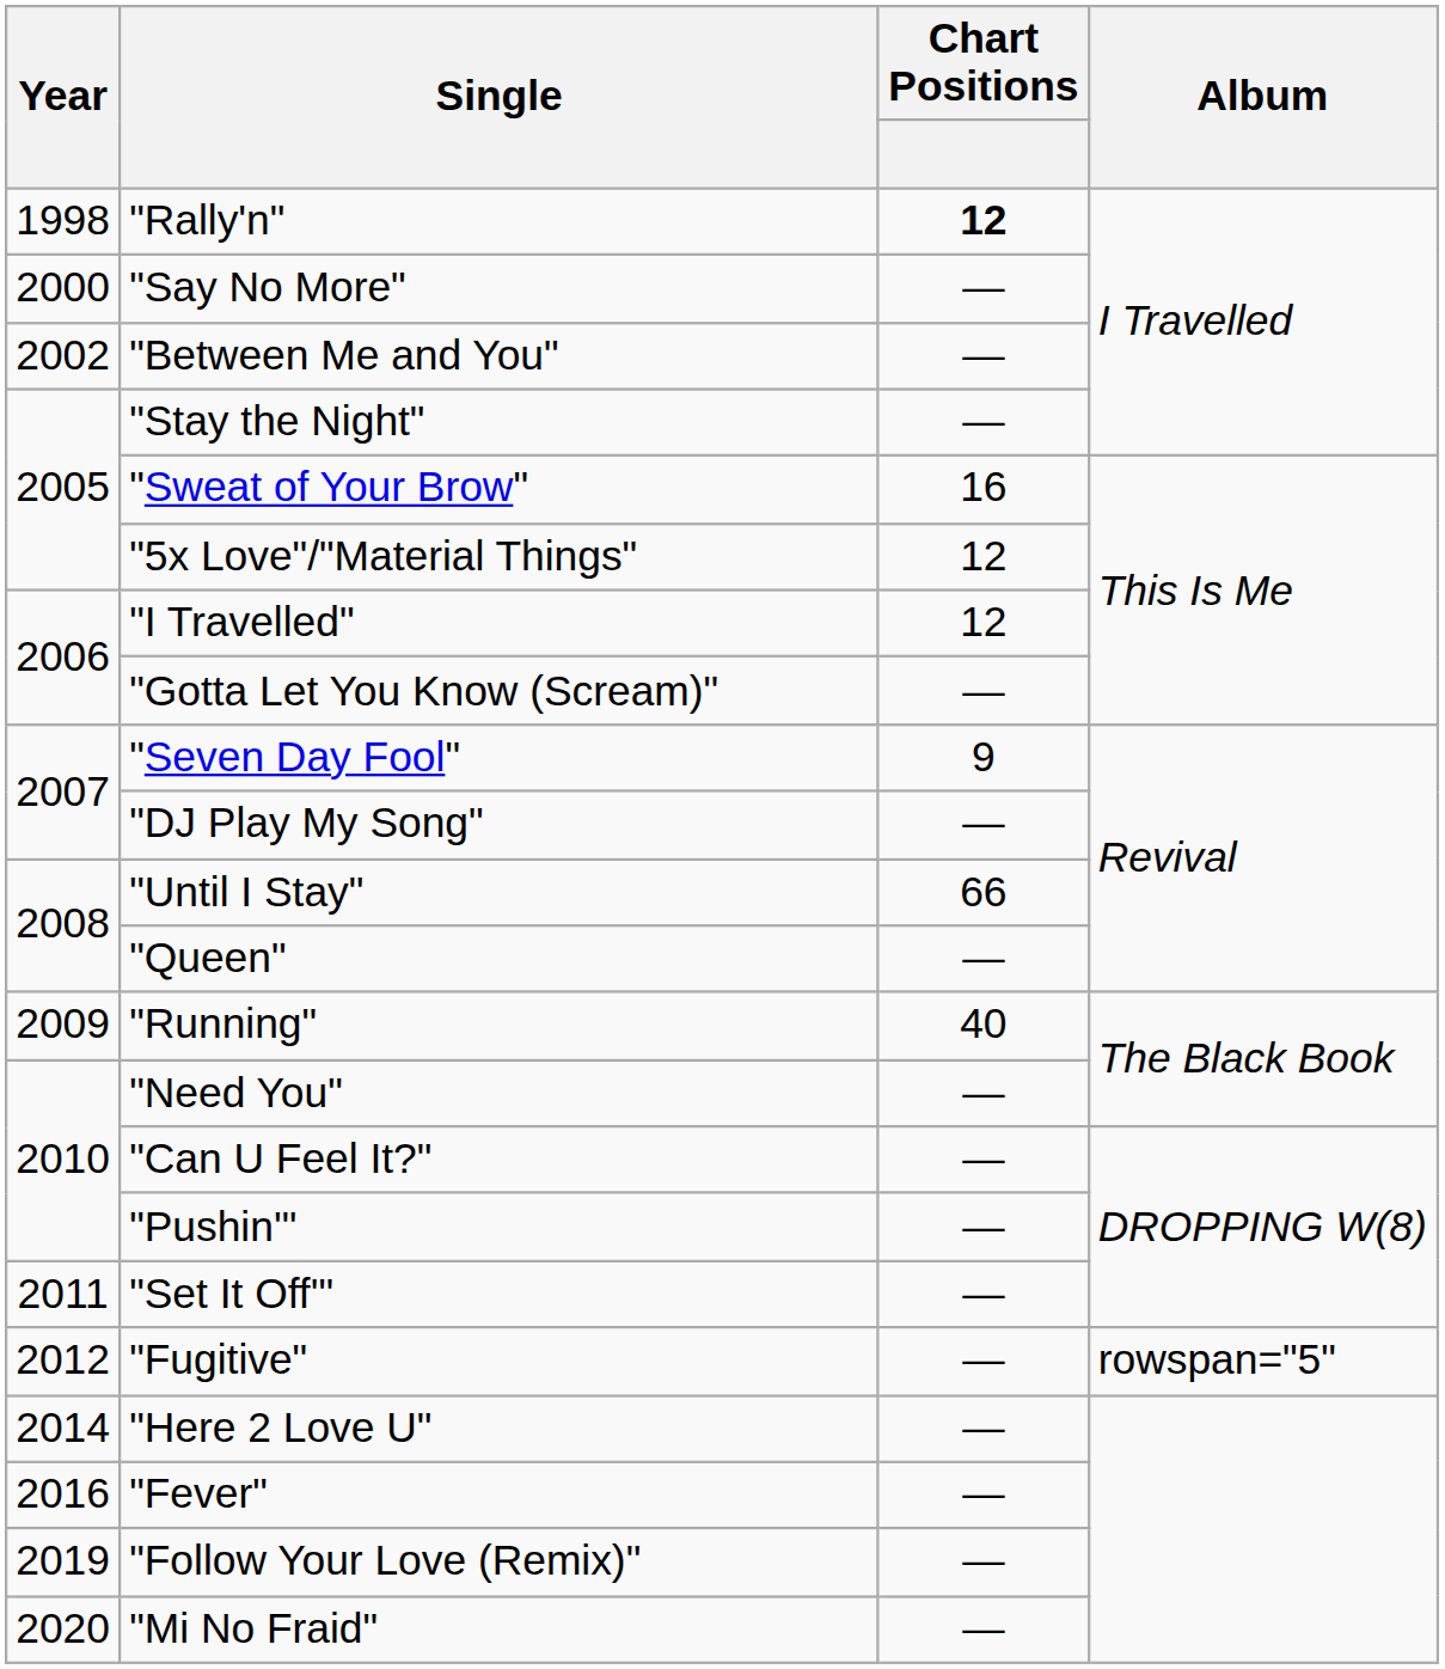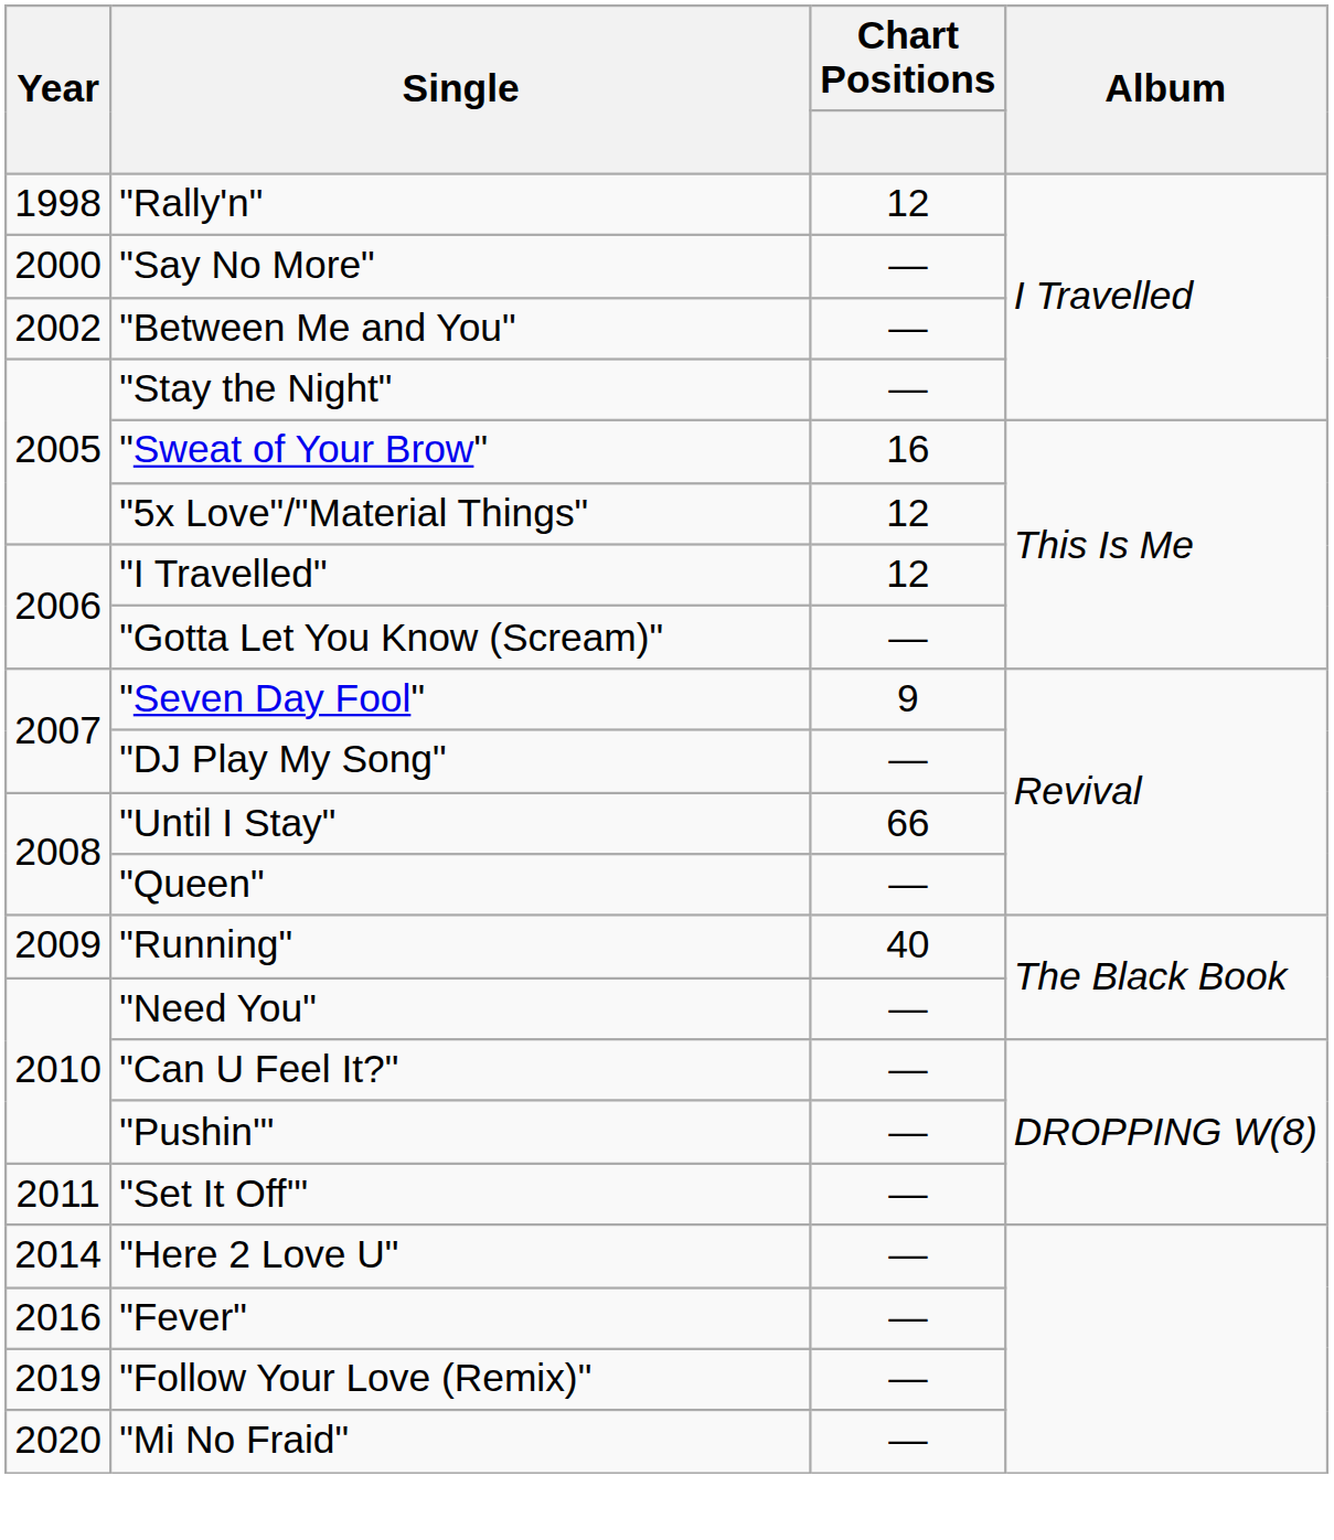"Rally'n" | Chart Positions: bold -> normal
- row: 2012 | "Fugitive" | — | rowspan="5"
